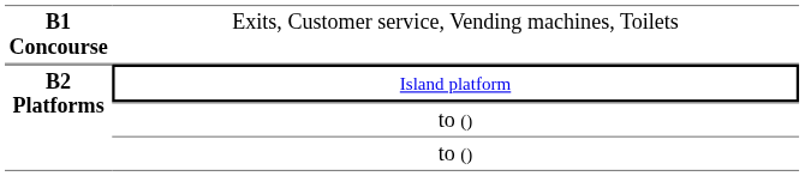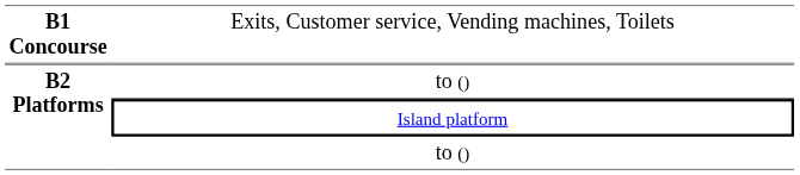row 2 | column 2: Island platform -> to ()
row 3 | column 2: to () -> Island platform
